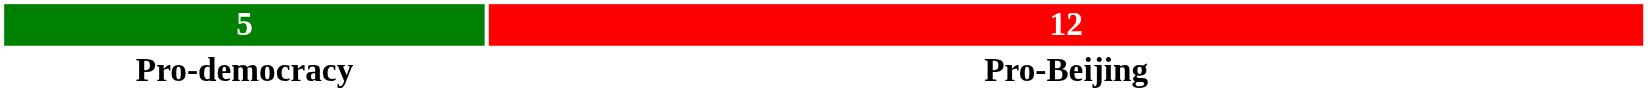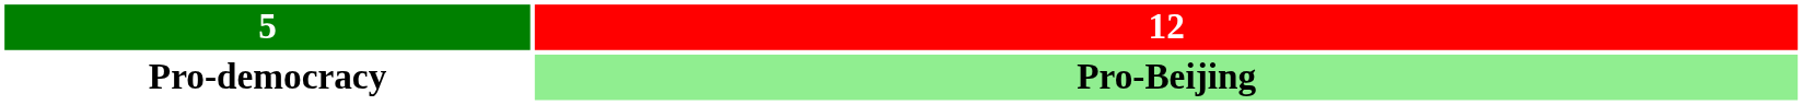Pro-democracy | 12: no background -> lightgreen background
